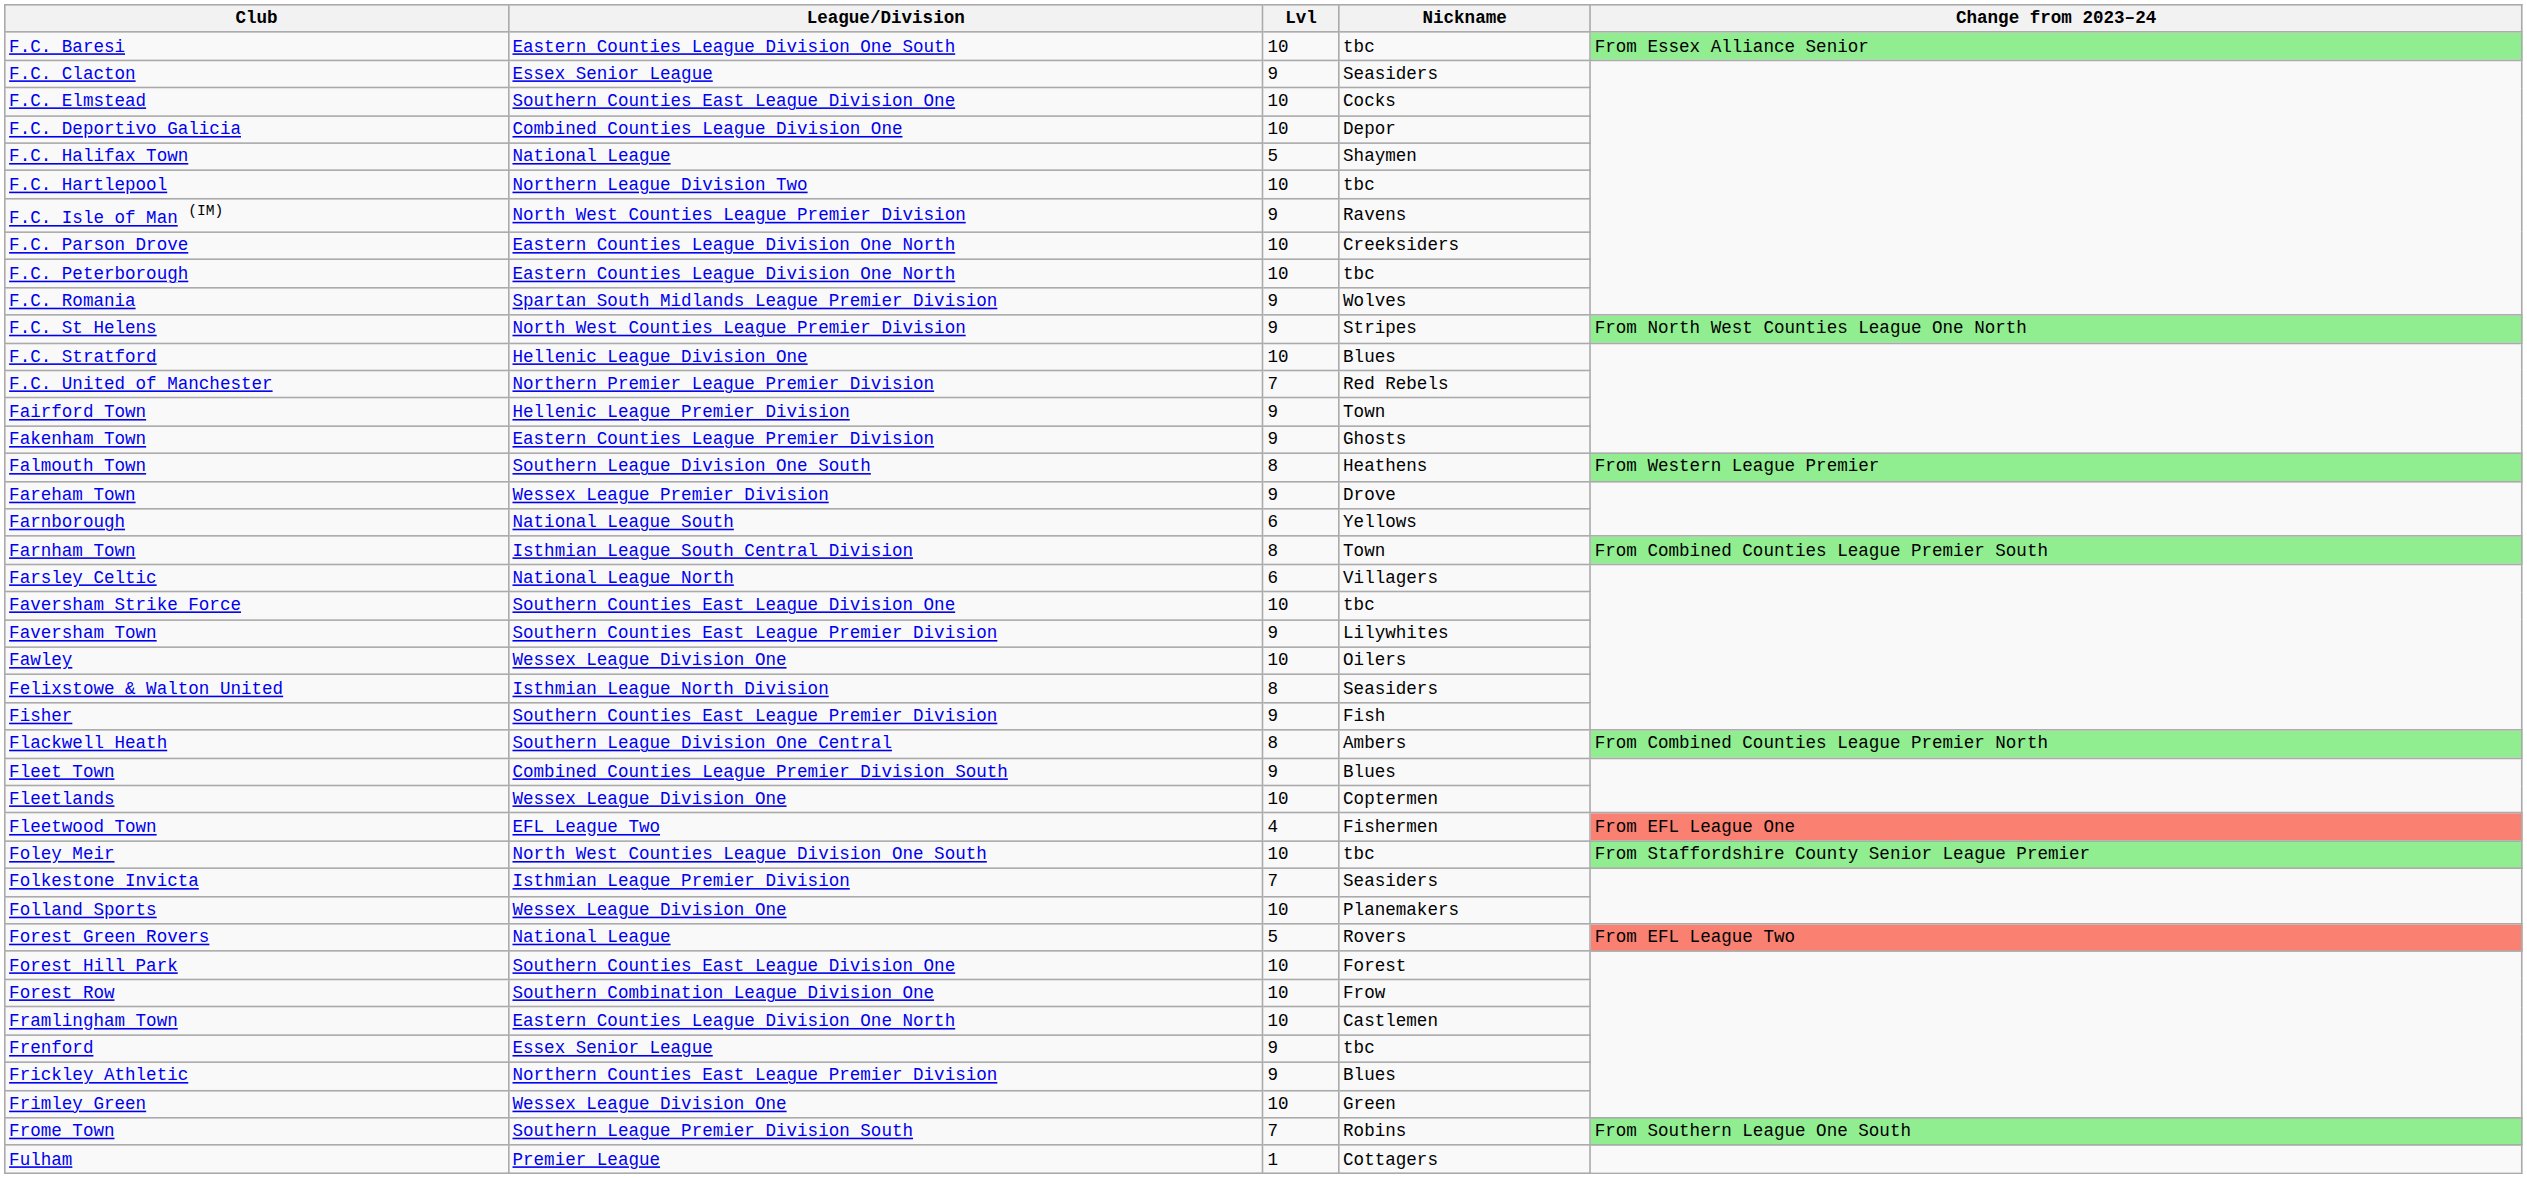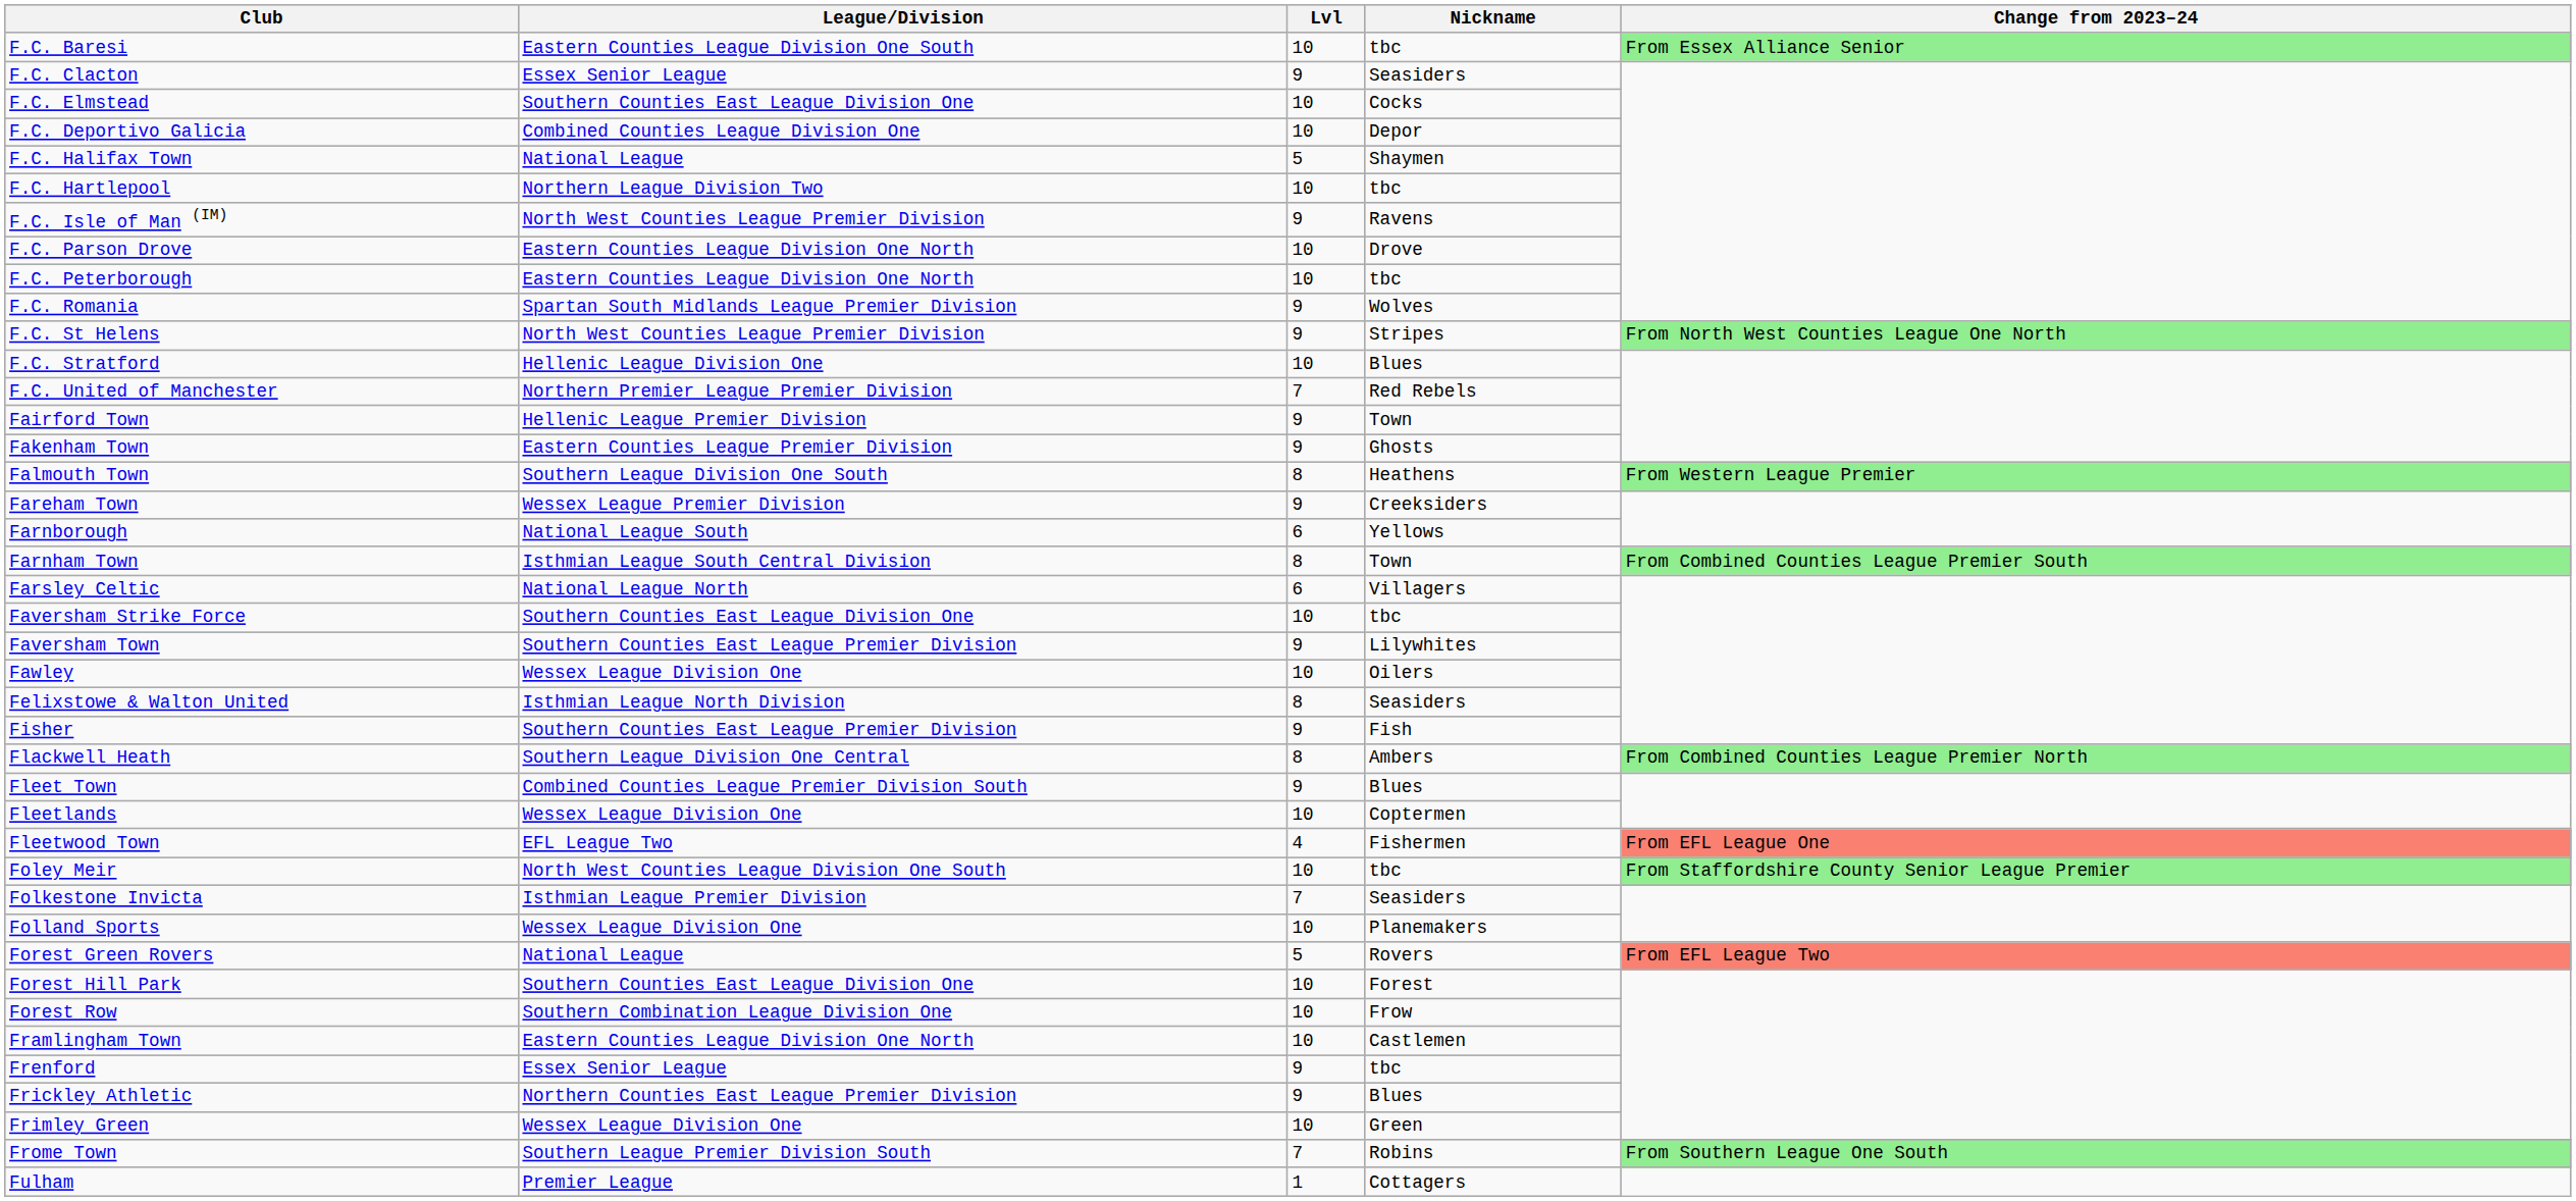F.C. Parson Drove | Nickname: Creeksiders -> Drove
Fareham Town | Nickname: Drove -> Creeksiders
